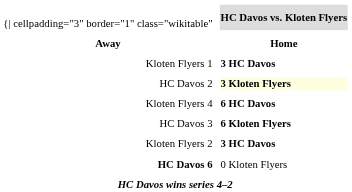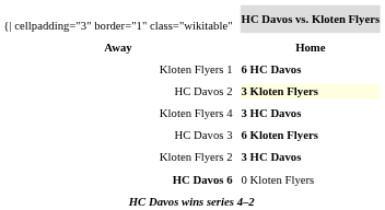Kloten Flyers 1 | column 2: 3 HC Davos -> 6 HC Davos
Kloten Flyers 4 | column 2: 6 HC Davos -> 3 HC Davos
